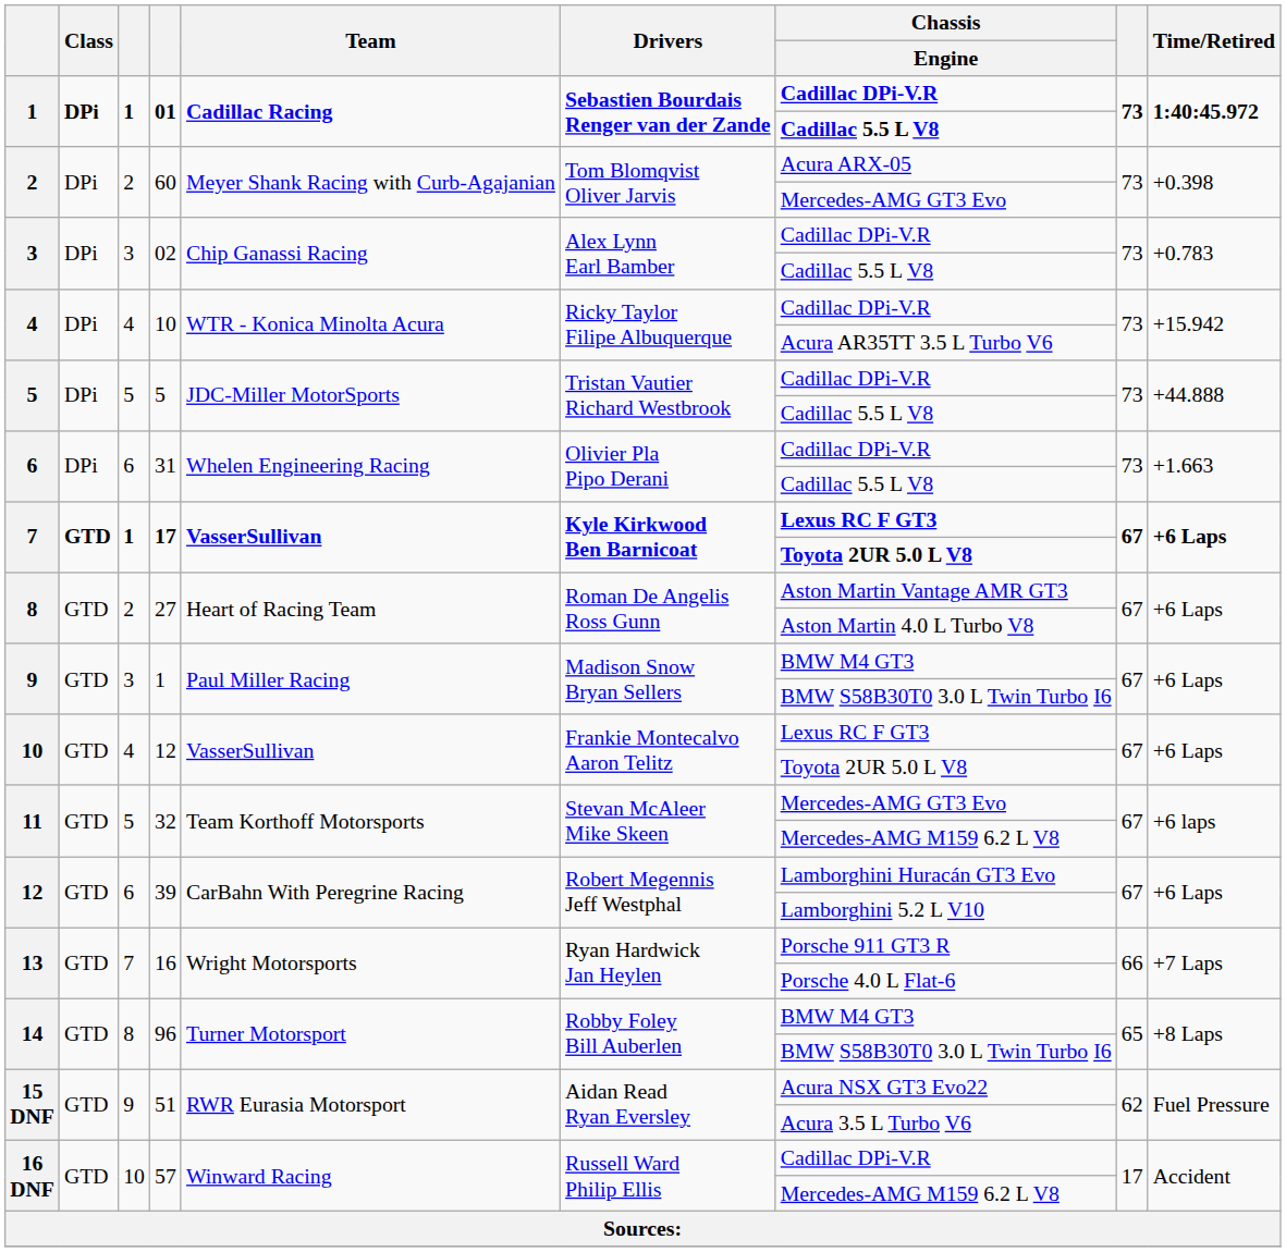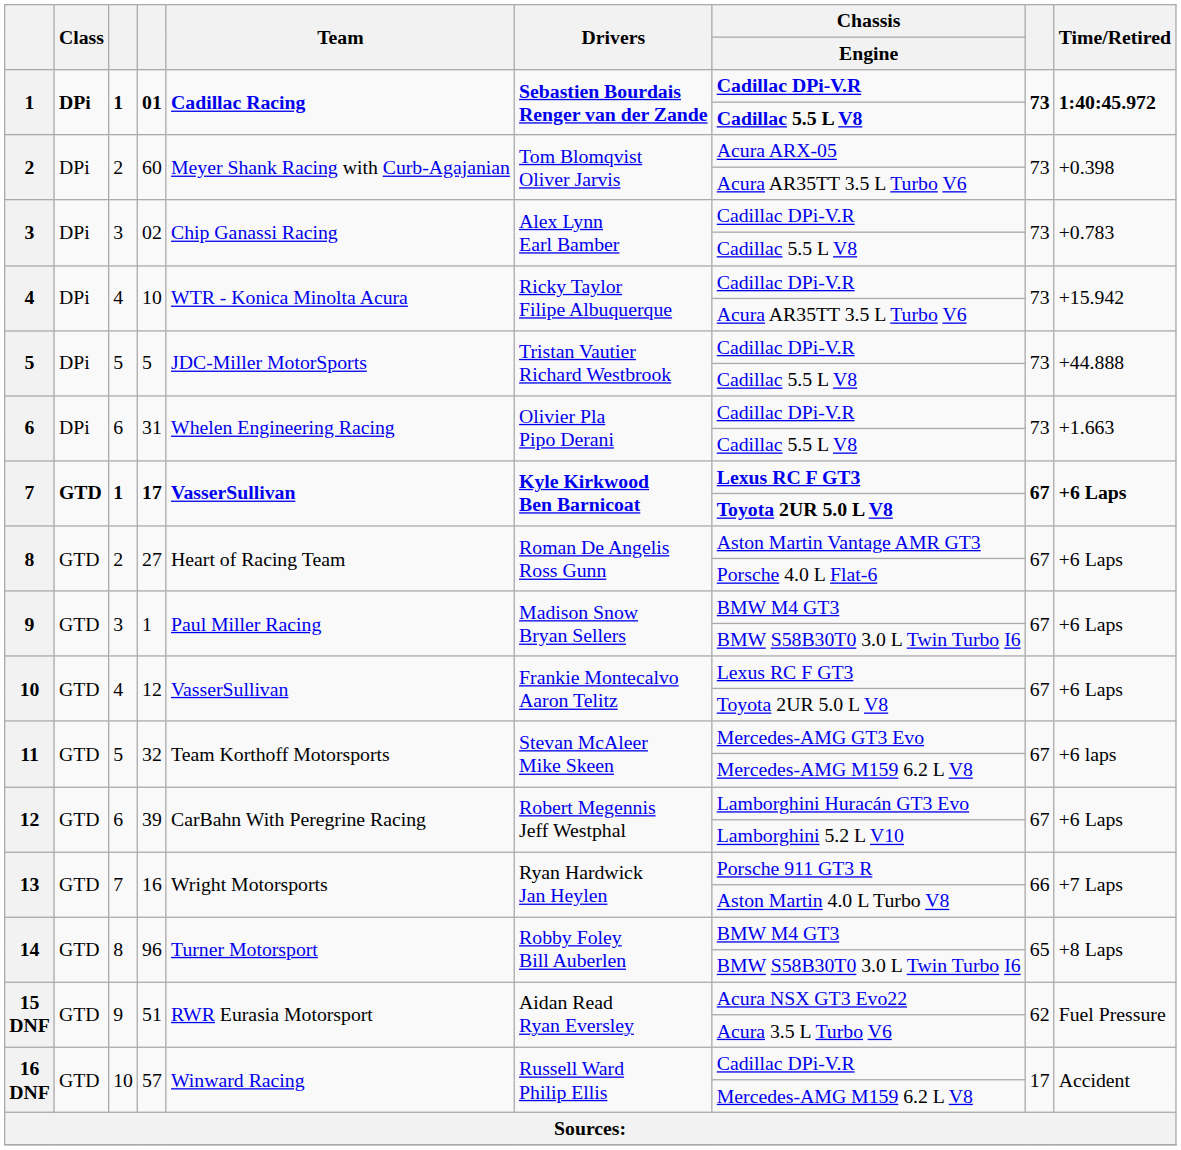row 6 | Chassis / Engine: Mercedes-AMG GT3 Evo -> Acura AR35TT 3.5 L Turbo V6
row 18 | Chassis / Engine: Aston Martin 4.0 L Turbo V8 -> Porsche 4.0 L Flat-6
row 28 | Chassis / Engine: Porsche 4.0 L Flat-6 -> Aston Martin 4.0 L Turbo V8
